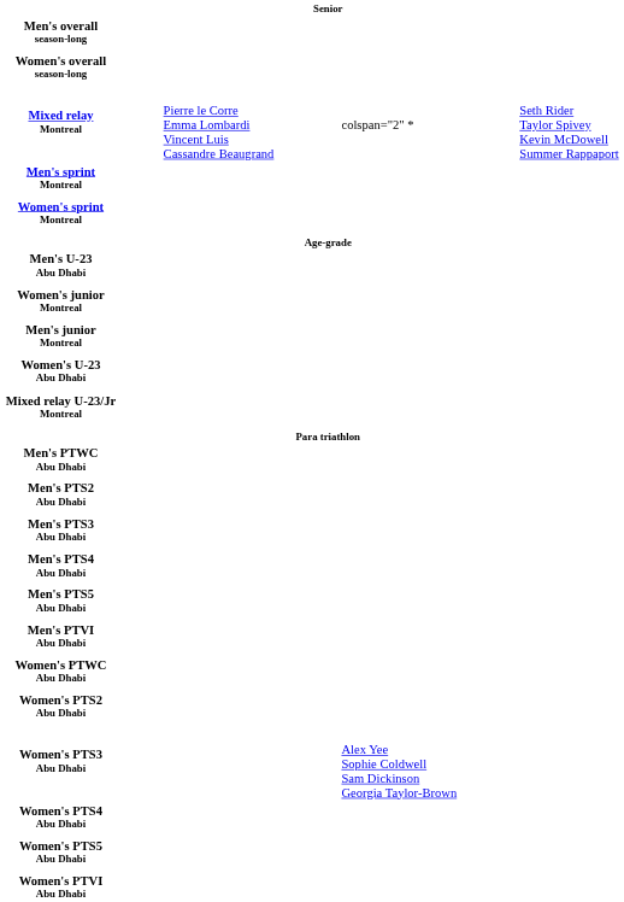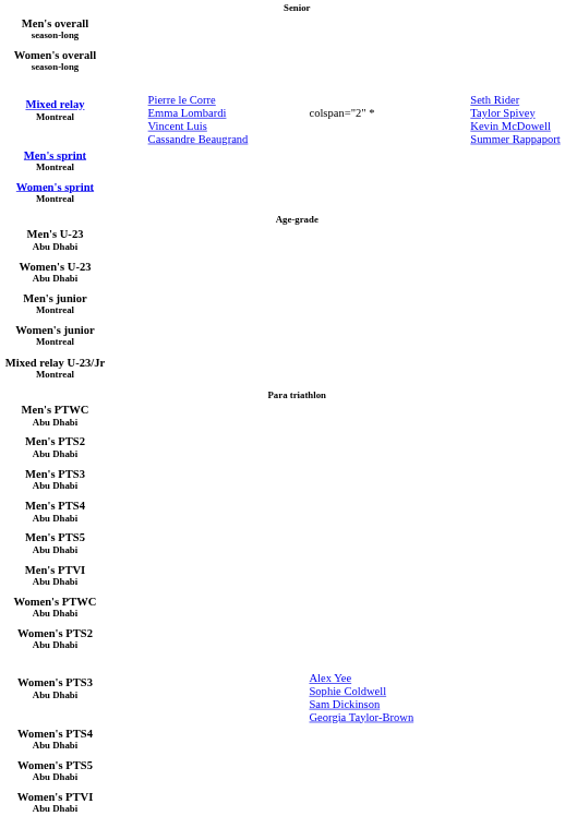rows swapped: Women's U-23 Abu Dhabi <-> Women's junior Montreal
